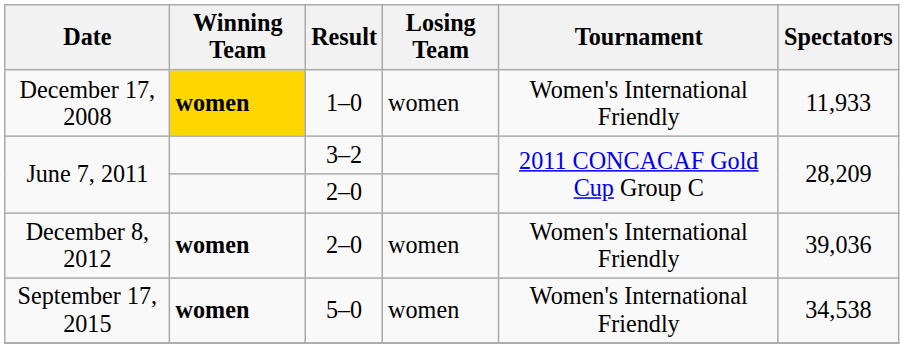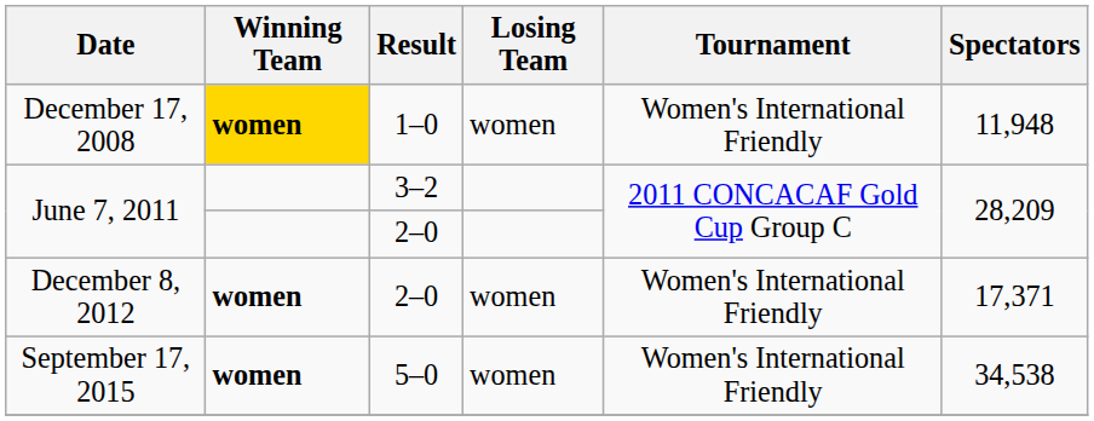December 17, 2008 | Spectators: 11,933 -> 11,948
December 8, 2012 | Spectators: 39,036 -> 17,371
